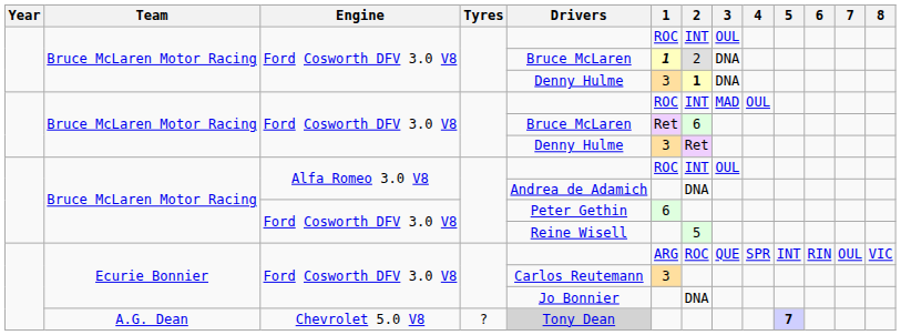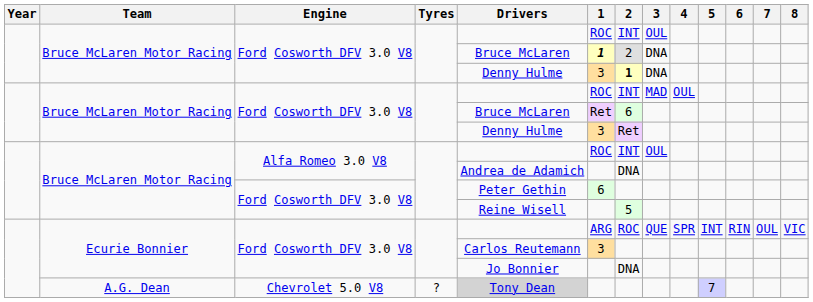A.G. Dean | 5: bold -> normal
